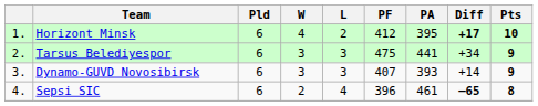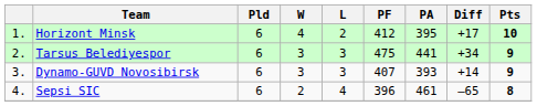Horizont Minsk | Diff: bold -> normal
Sepsi SIC | Diff: bold -> normal
